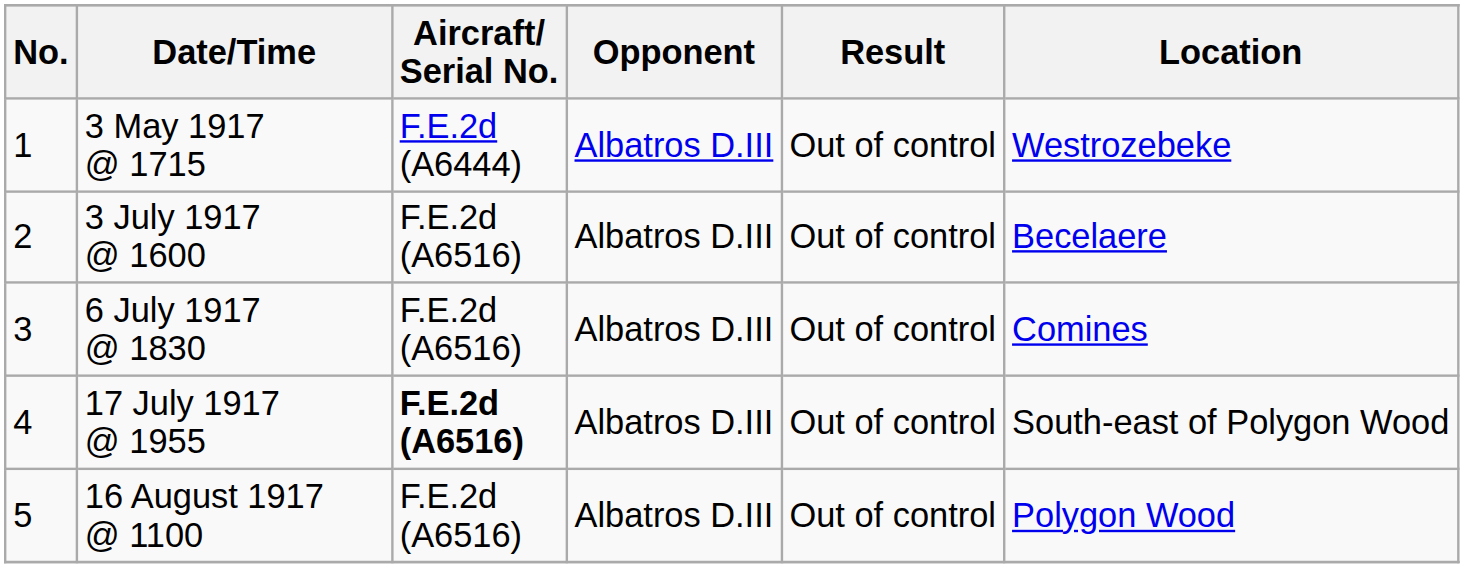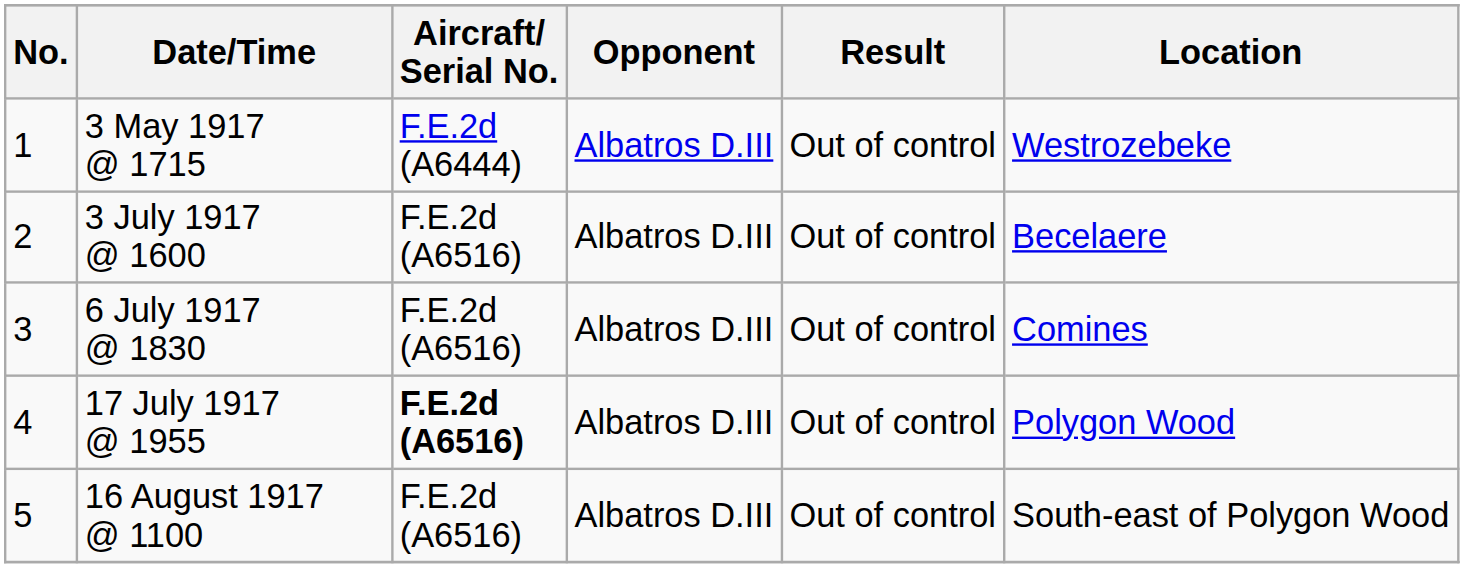17 July 1917 @ 1955 | Location: South-east of Polygon Wood -> Polygon Wood
16 August 1917 @ 1100 | Location: Polygon Wood -> South-east of Polygon Wood
